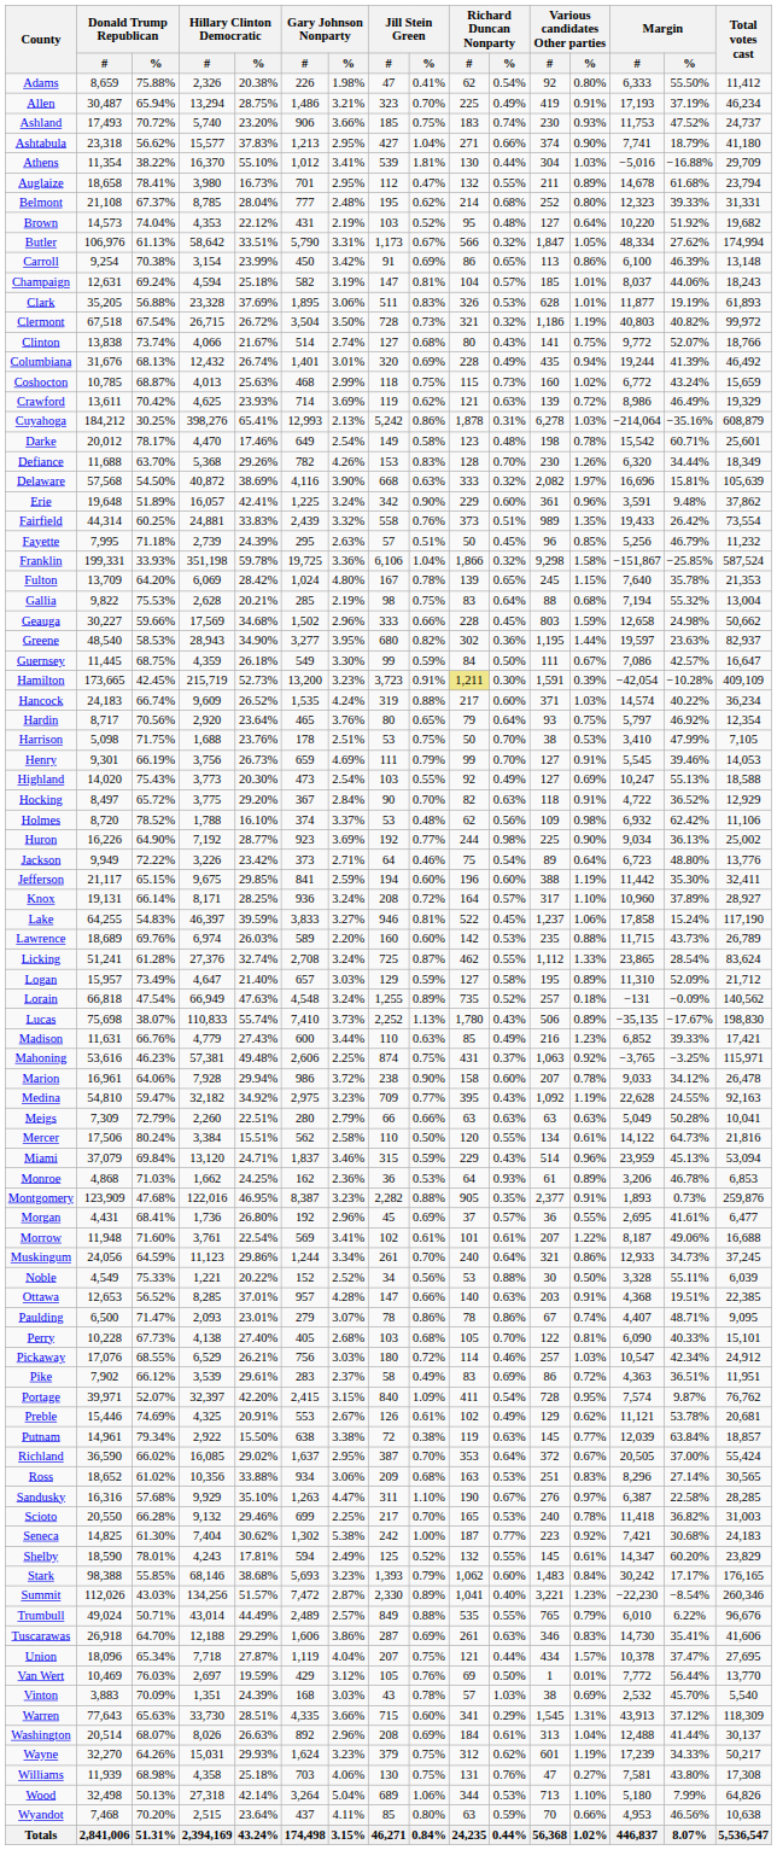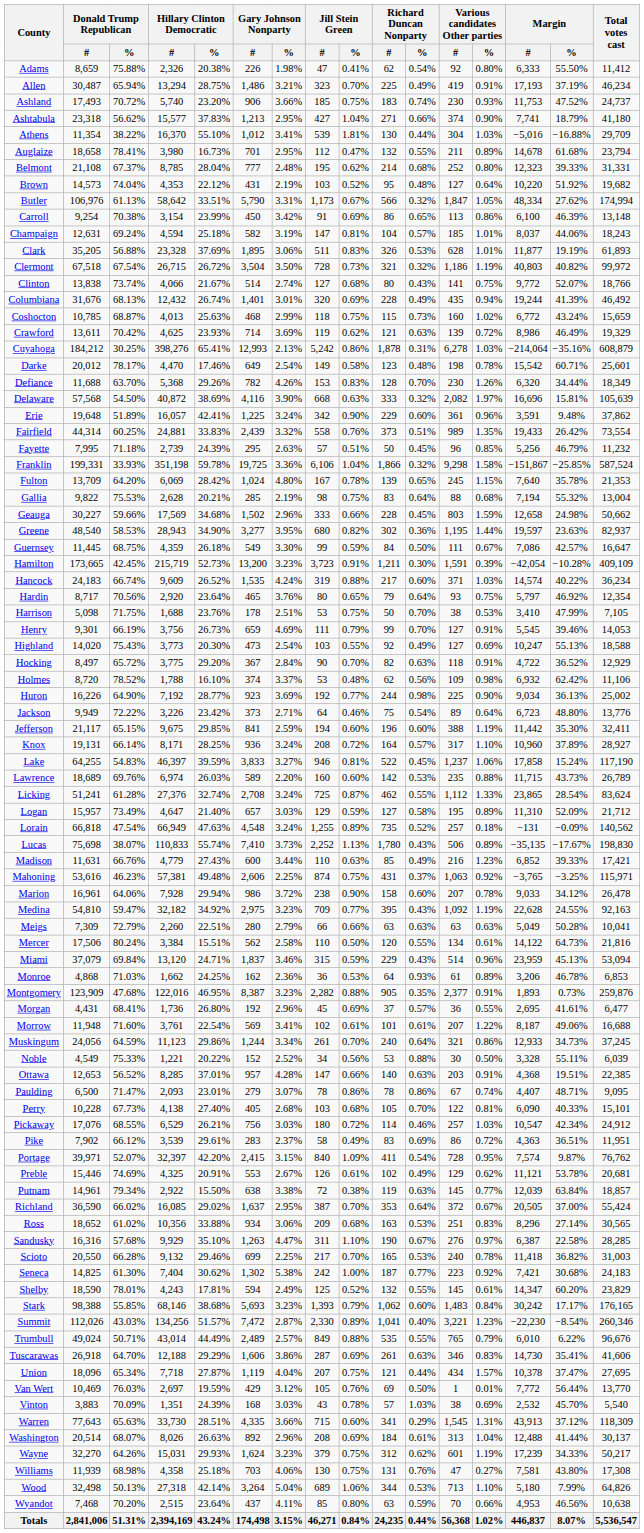Hamilton | Richard Duncan Nonparty / #: khaki background -> no background
